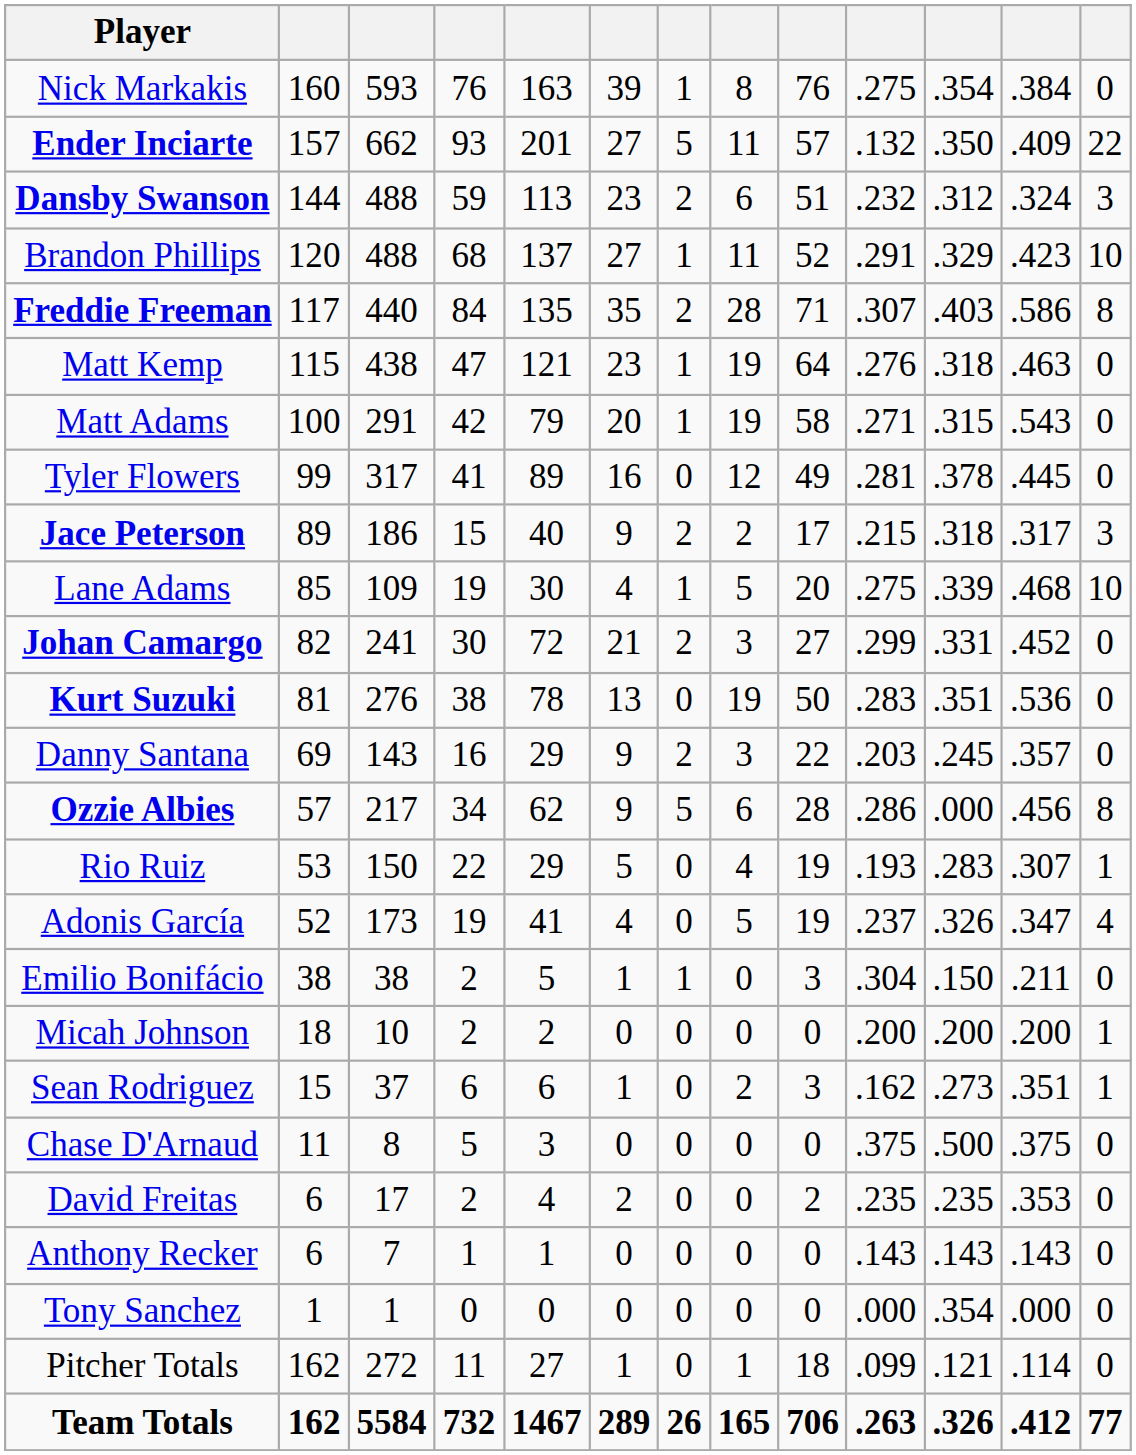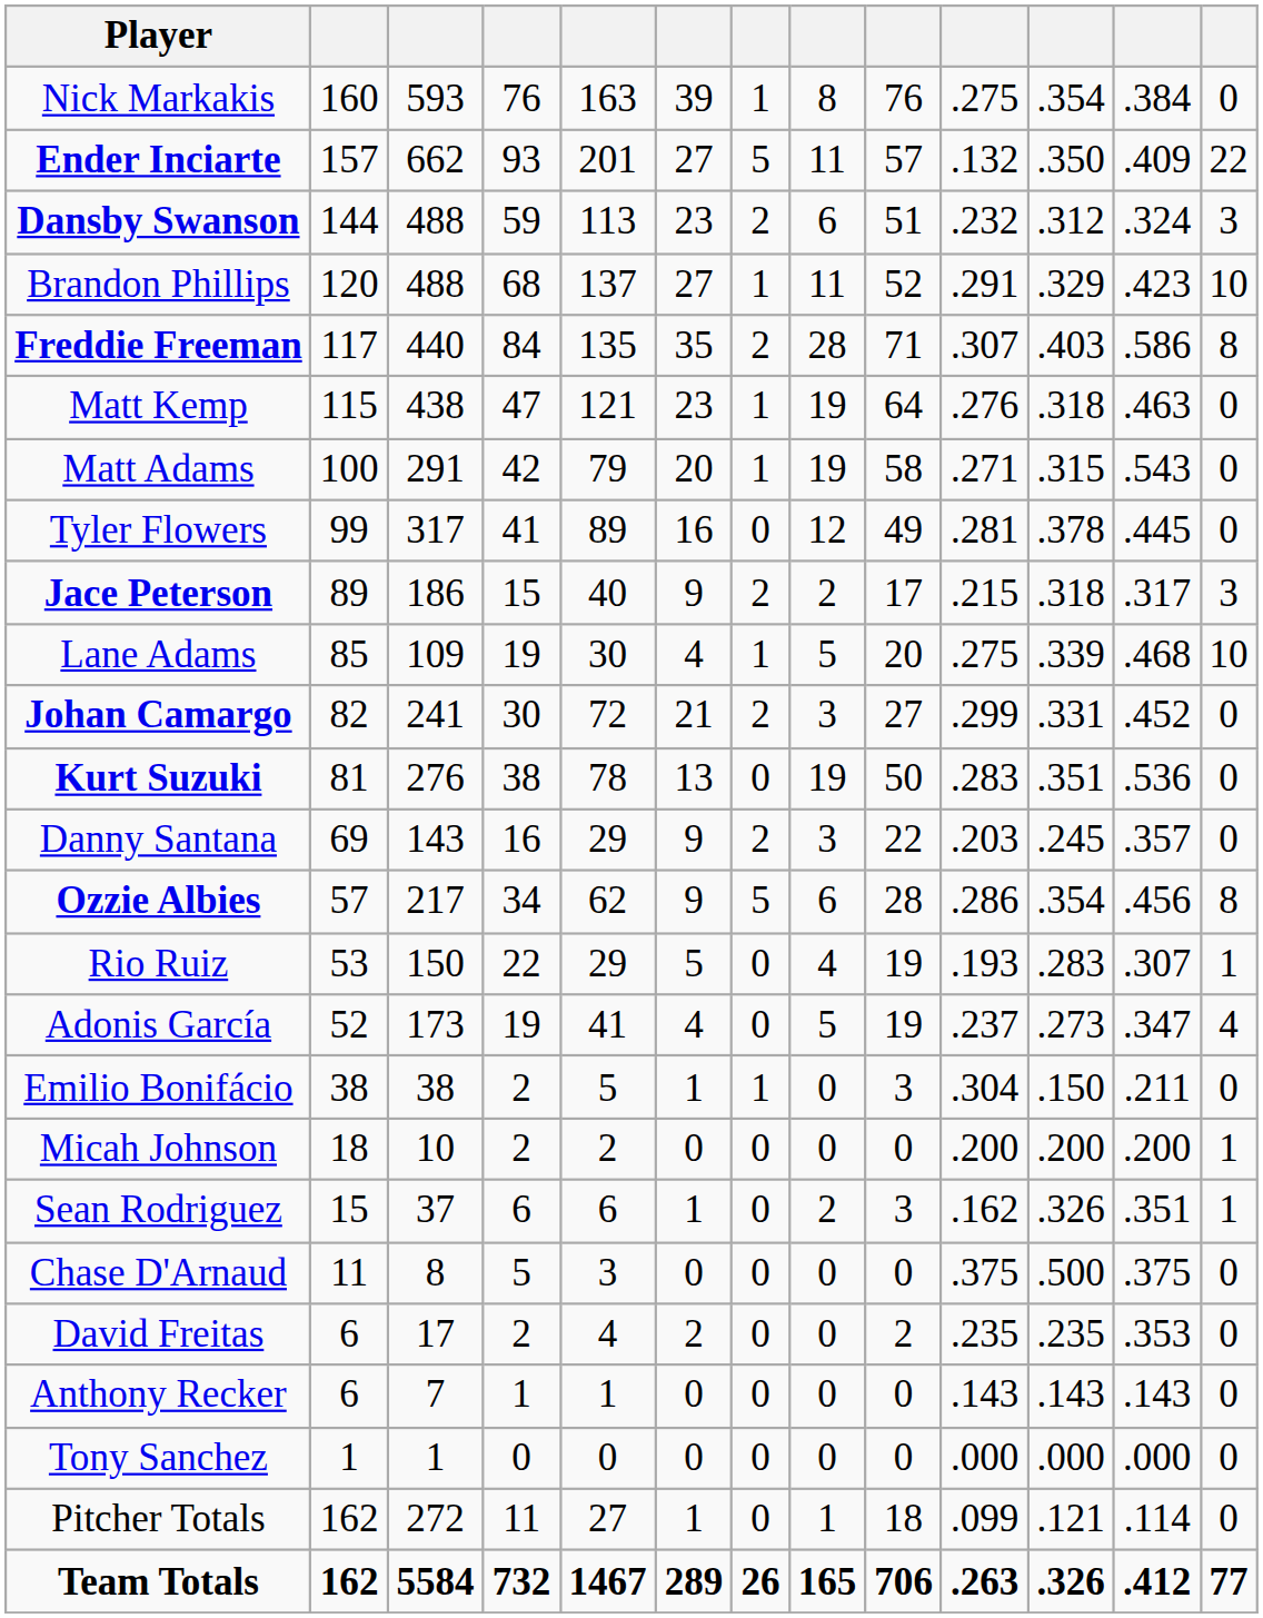Ozzie Albies | column 11: .000 -> .354
Adonis García | column 11: .326 -> .273
Sean Rodriguez | column 11: .273 -> .326
Tony Sanchez | column 11: .354 -> .000
